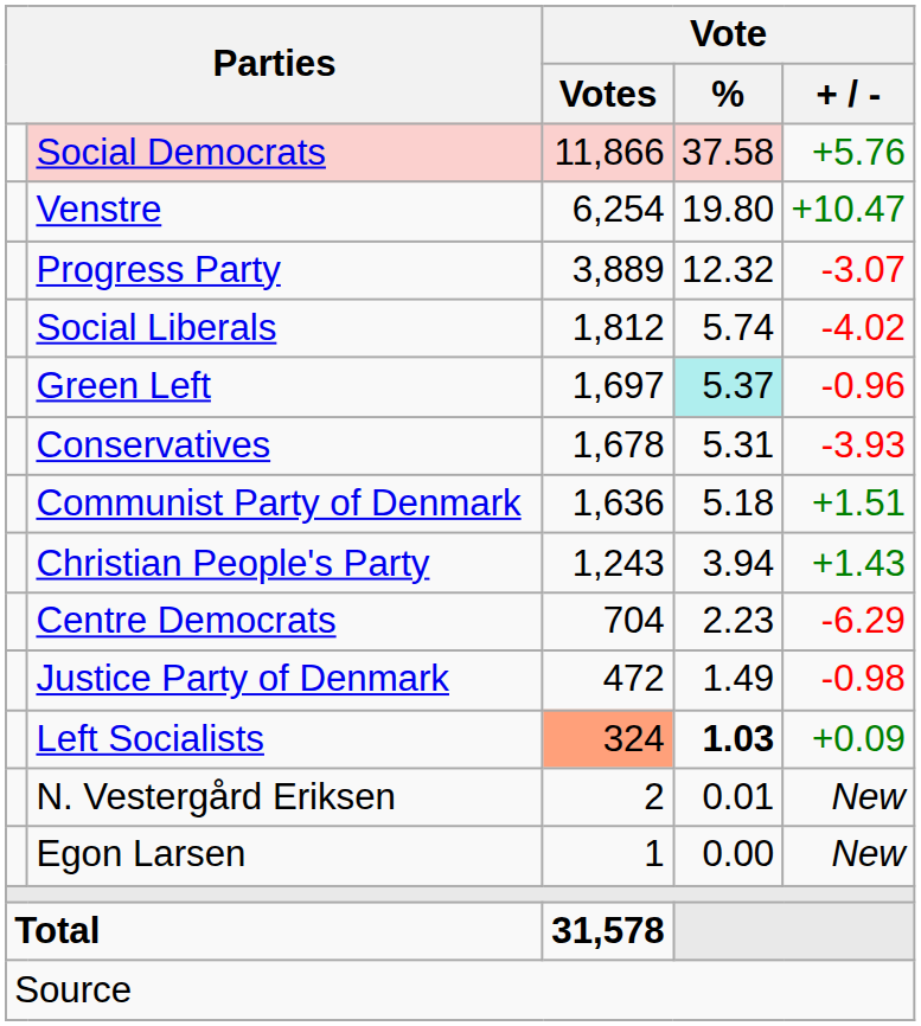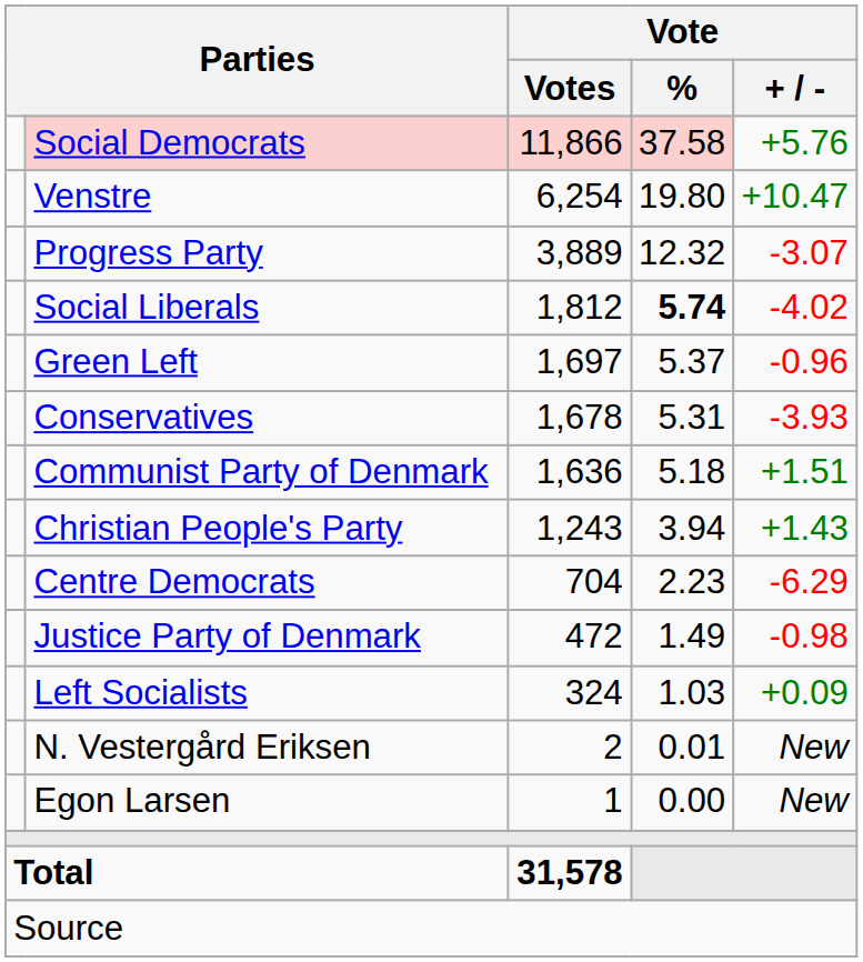Social Liberals | Vote / %: normal -> bold
Green Left | Vote / %: paleturquoise background -> no background
Left Socialists | Vote / Votes: lightsalmon background -> no background
Left Socialists | Vote / %: bold -> normal
